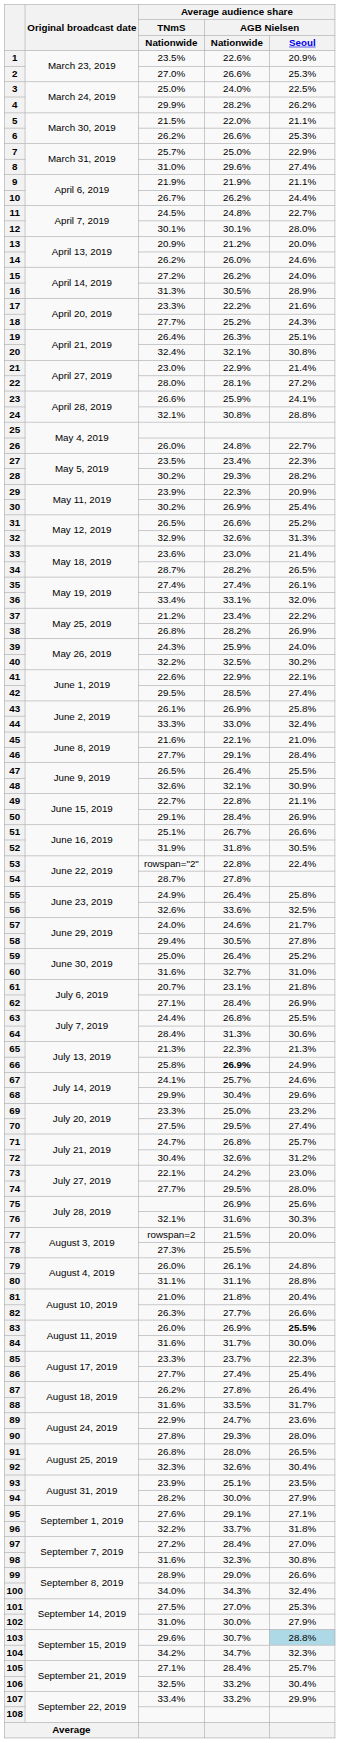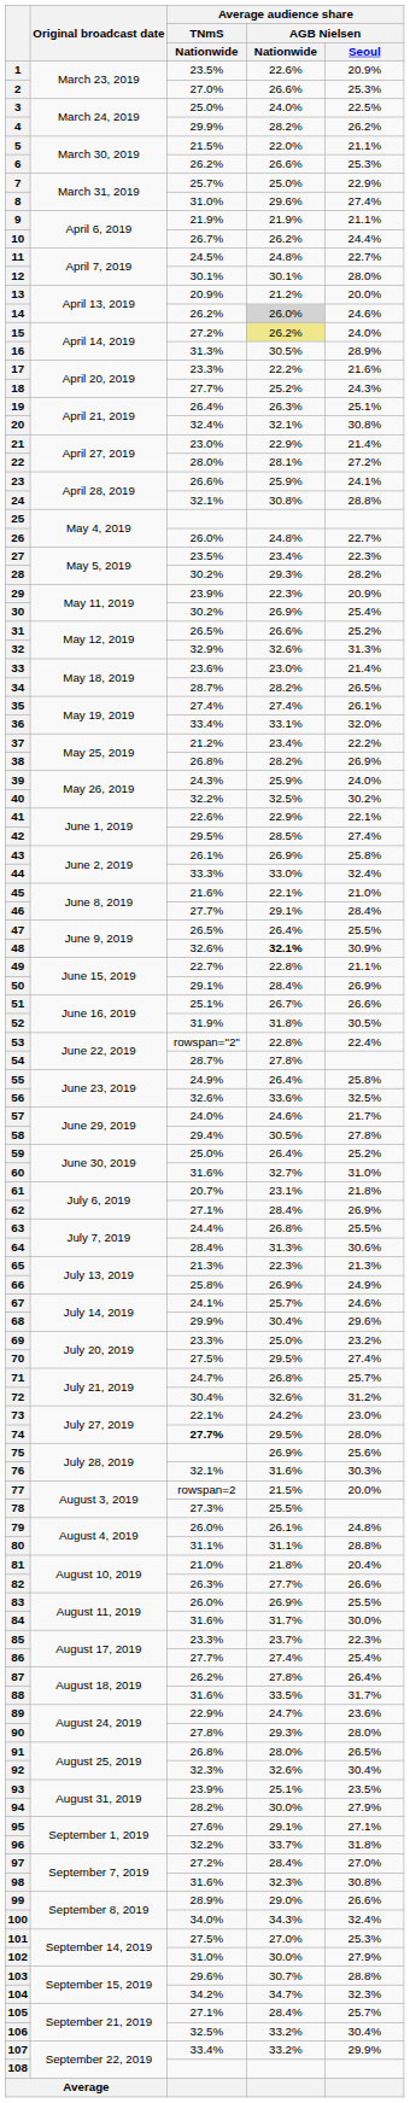14 | Average audience share / AGB Nielsen / Nationwide: no background -> lightgrey background
15 | Average audience share / AGB Nielsen / Nationwide: no background -> khaki background
48 | Average audience share / AGB Nielsen / Nationwide: normal -> bold
66 | Average audience share / AGB Nielsen / Nationwide: bold -> normal
74 | Average audience share / TNmS / Nationwide: normal -> bold
83 | Average audience share / AGB Nielsen / Seoul: bold -> normal
103 | Average audience share / AGB Nielsen / Seoul: lightblue background -> no background
